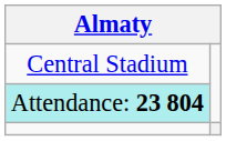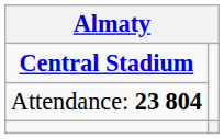Central Stadium | column 1: normal -> bold
Attendance: 23 804 | column 1: paleturquoise background -> no background
